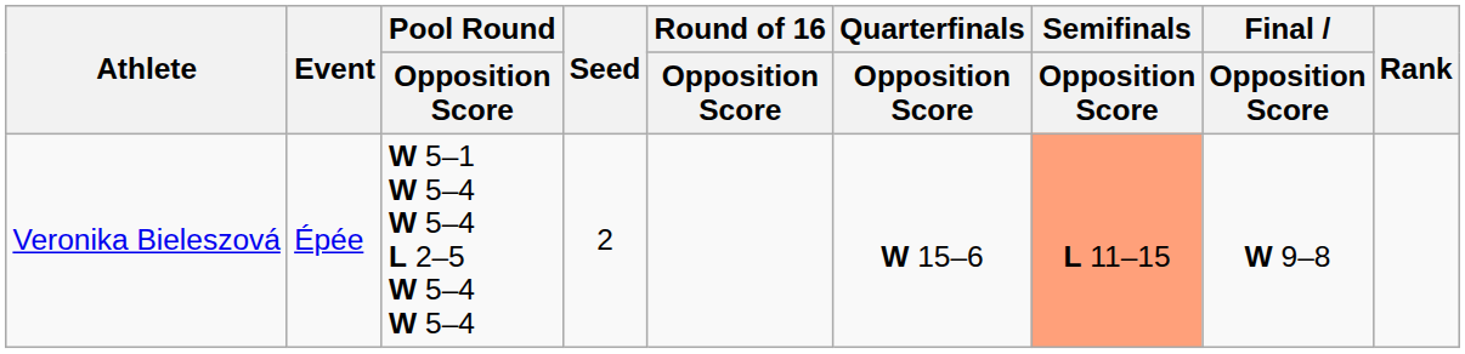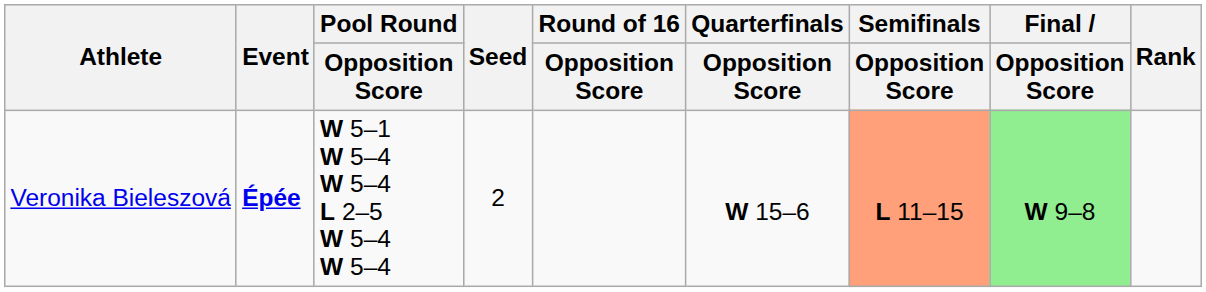Veronika Bieleszová | Event: normal -> bold
Veronika Bieleszová | Final / Opposition Score: no background -> lightgreen background
